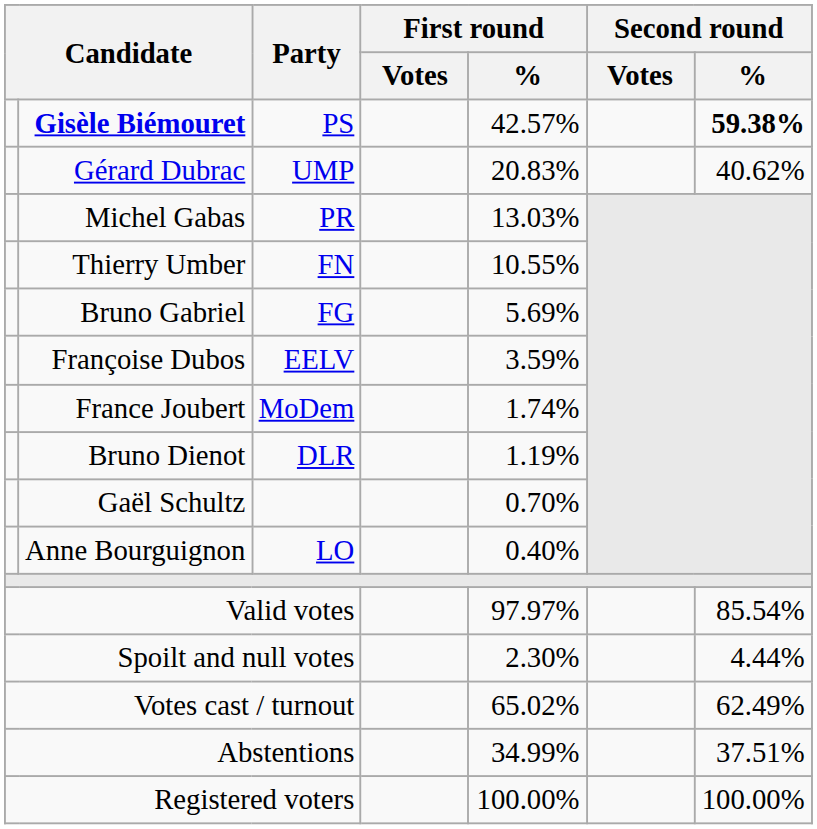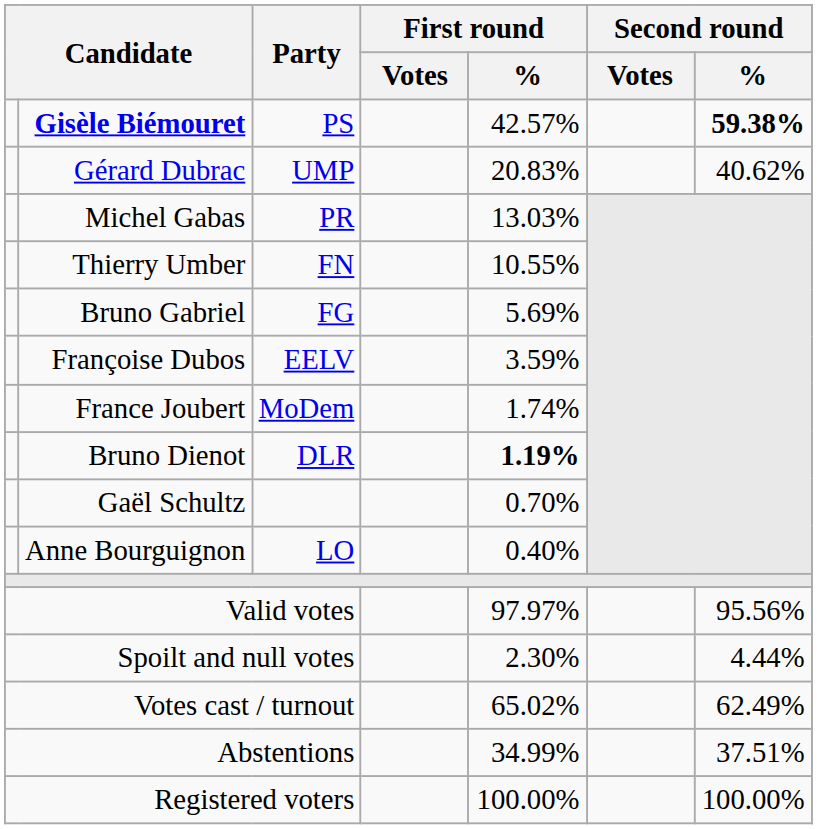Bruno Dienot | First round / %: normal -> bold
Valid votes | Second round / %: 85.54% -> 95.56%
